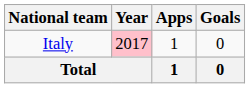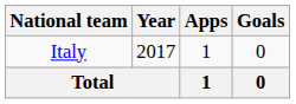Italy | Year: pink background -> no background
